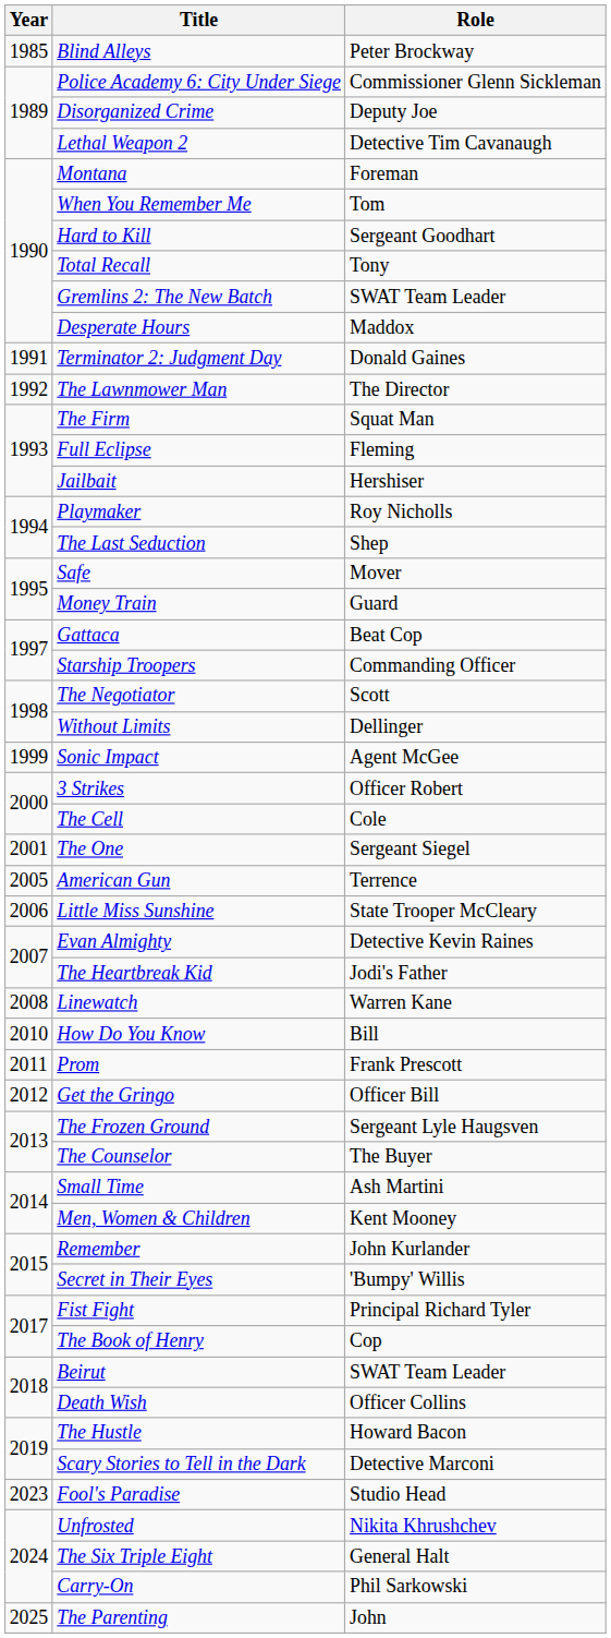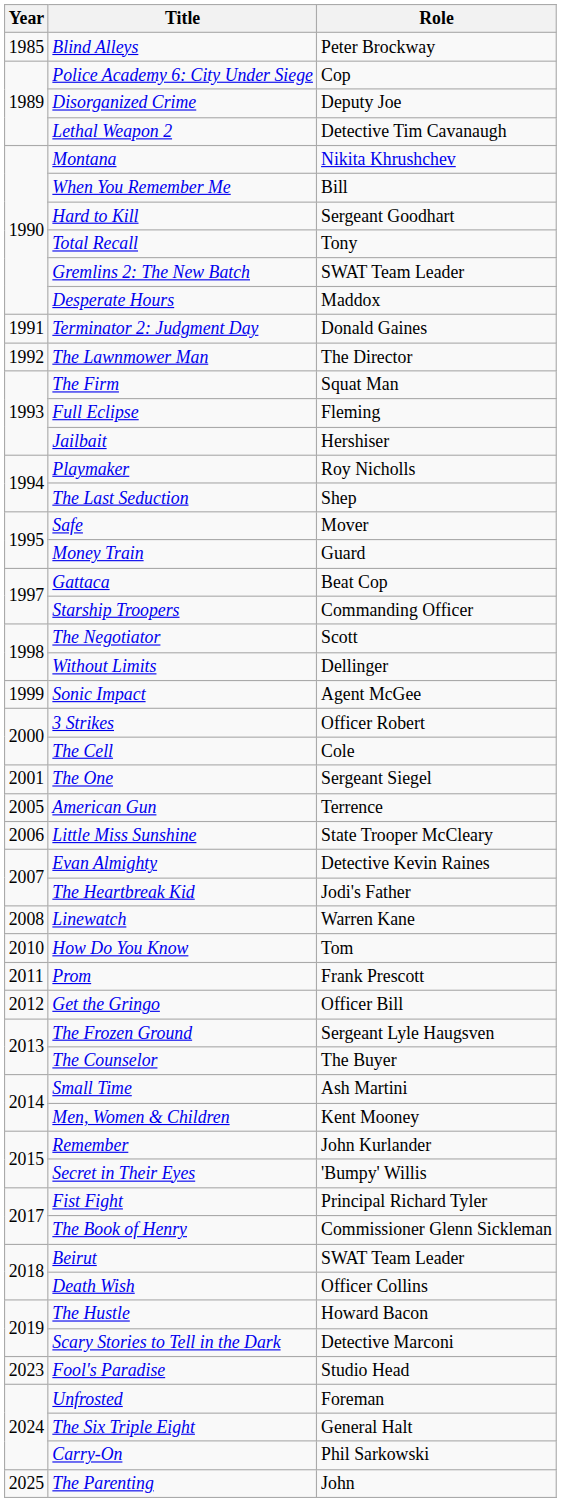Police Academy 6: City Under Siege | Role: Commissioner Glenn Sickleman -> Cop
Montana | Role: Foreman -> Nikita Khrushchev
When You Remember Me | Role: Tom -> Bill
How Do You Know | Role: Bill -> Tom
The Book of Henry | Role: Cop -> Commissioner Glenn Sickleman
Unfrosted | Role: Nikita Khrushchev -> Foreman
